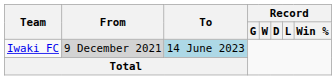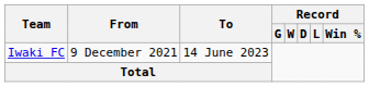Iwaki FC | From: lightgrey background -> no background
Iwaki FC | To: lightblue background -> no background
